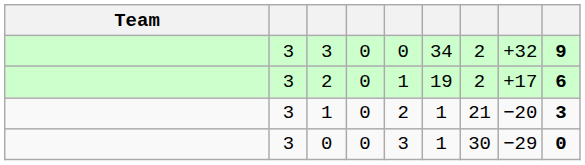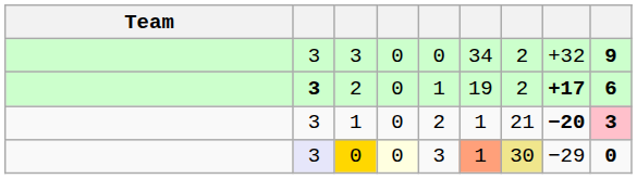row 3 | column 2: normal -> bold
row 3 | column 8: normal -> bold
row 4 | column 8: normal -> bold
row 4 | column 9: no background -> pink background
row 5 | column 2: no background -> lavender background
row 5 | column 3: no background -> gold background
row 5 | column 4: no background -> lightyellow background
row 5 | column 6: no background -> lightsalmon background
row 5 | column 7: no background -> khaki background
